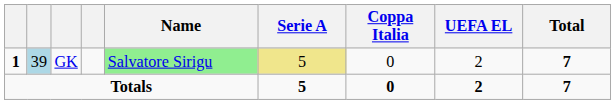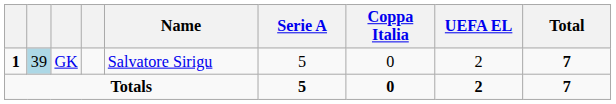1 | Name: lightgreen background -> no background
1 | Serie A: khaki background -> no background
